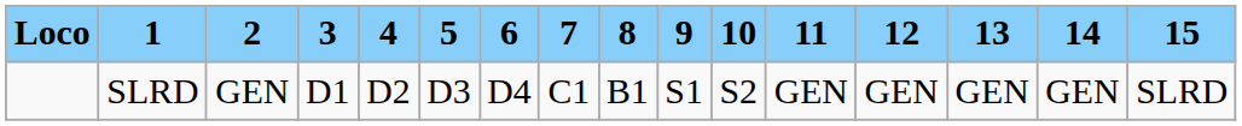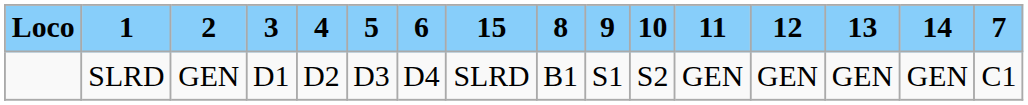columns swapped: 7 <-> 15
